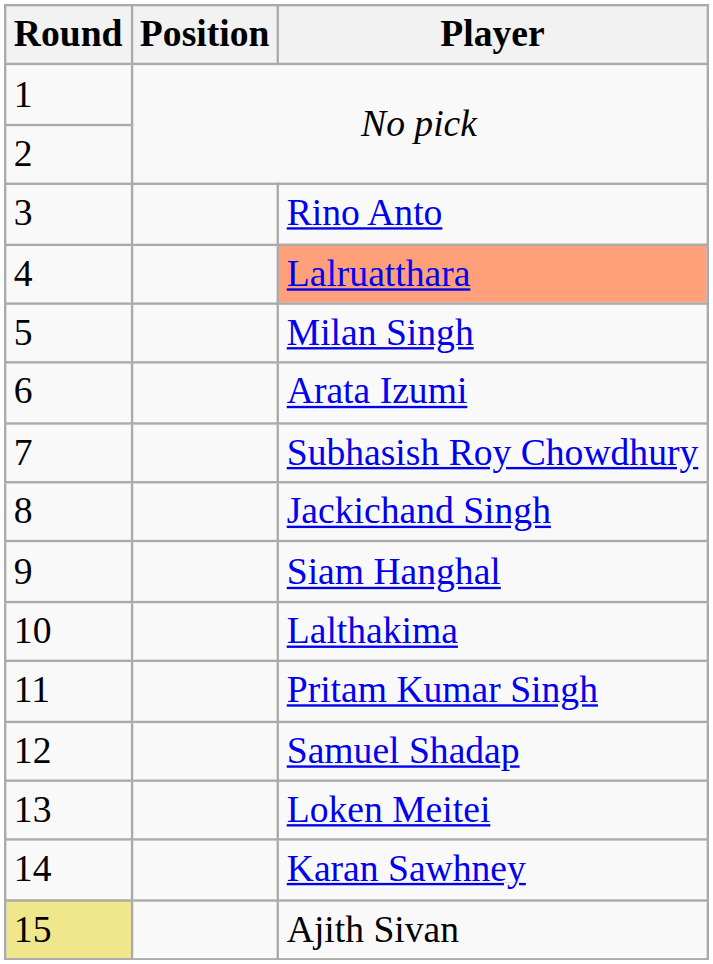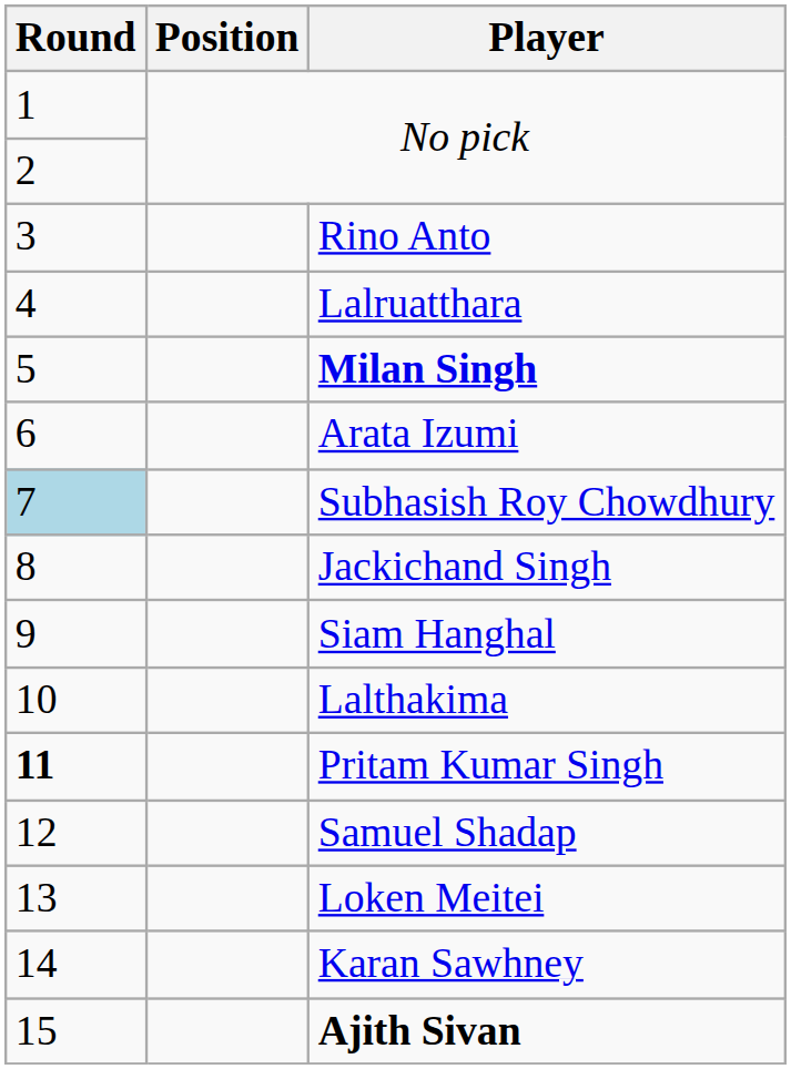Lalruatthara | Player: lightsalmon background -> no background
Milan Singh | Player: normal -> bold
Subhasish Roy Chowdhury | Round: no background -> lightblue background
Pritam Kumar Singh | Round: normal -> bold
Ajith Sivan | Round: khaki background -> no background
Ajith Sivan | Player: normal -> bold
